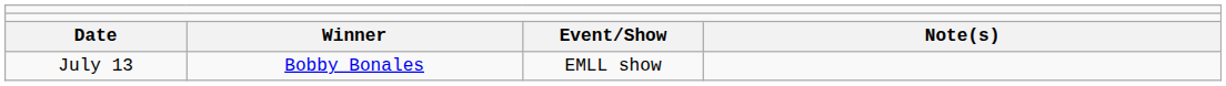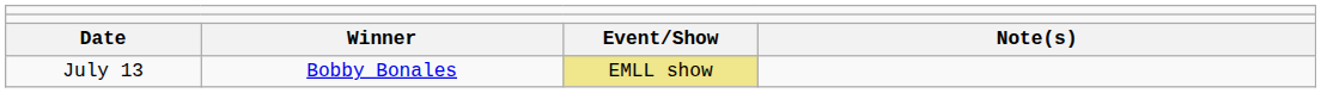July 13 | column 3: no background -> khaki background
